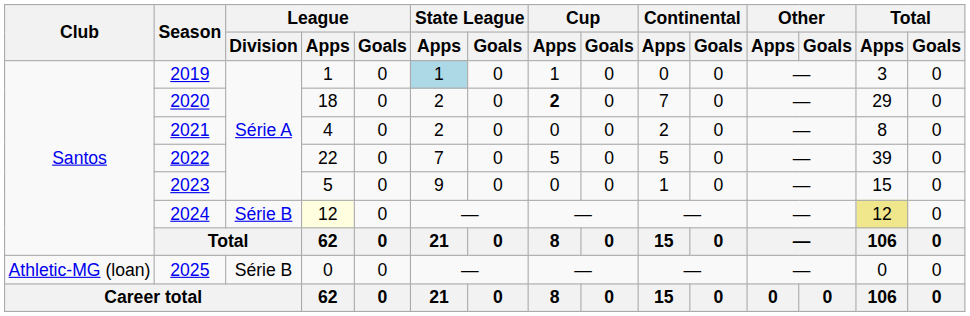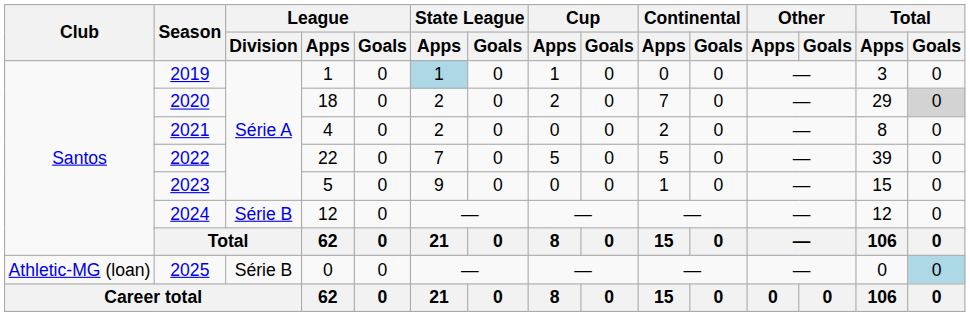2020 | Cup / Apps: bold -> normal
2020 | Total / Goals: no background -> lightgrey background
2024 | League / Apps: lightyellow background -> no background
2024 | Total / Apps: khaki background -> no background
2025 | Total / Goals: no background -> lightblue background
